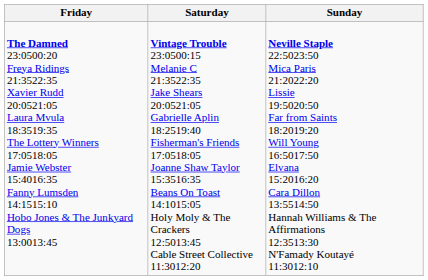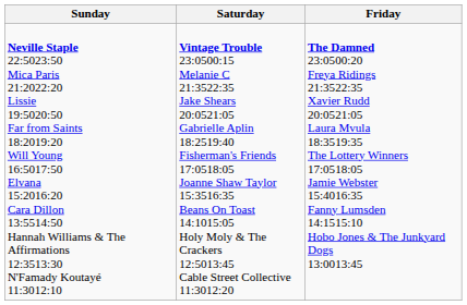columns swapped: Friday <-> Sunday
